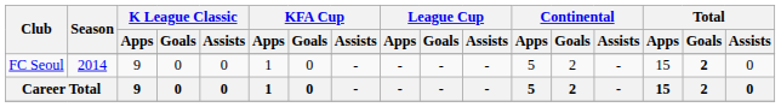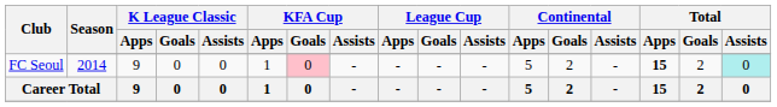2014 | KFA Cup / Goals: no background -> pink background
2014 | Total / Apps: normal -> bold
2014 | Total / Goals: bold -> normal
2014 | Total / Assists: no background -> paleturquoise background
